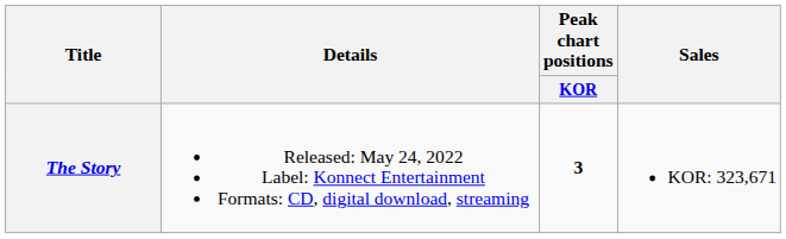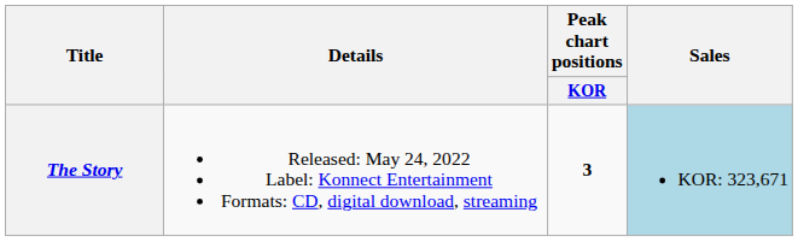The Story | Sales: no background -> lightblue background
